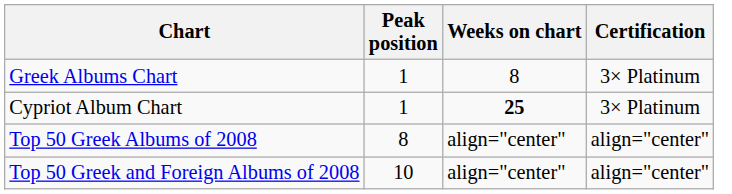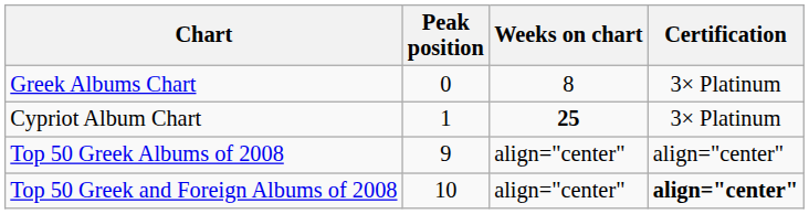Greek Albums Chart | Peak position: 1 -> 0
Top 50 Greek Albums of 2008 | Peak position: 8 -> 9
Top 50 Greek and Foreign Albums of 2008 | Certification: normal -> bold
